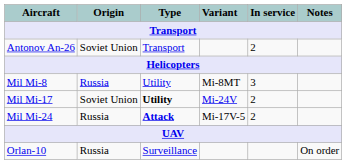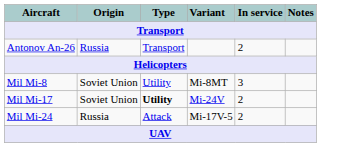Antonov An-26 | Origin: Soviet Union -> Russia
Mil Mi-8 | Origin: Russia -> Soviet Union
Mil Mi-24 | Type: bold -> normal
- row: Orlan-10 | Russia | Surveillance | On order
